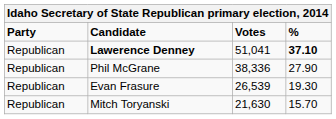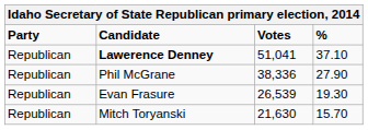Lawerence Denney | %: bold -> normal
